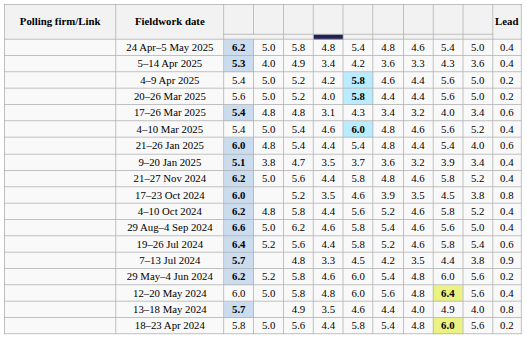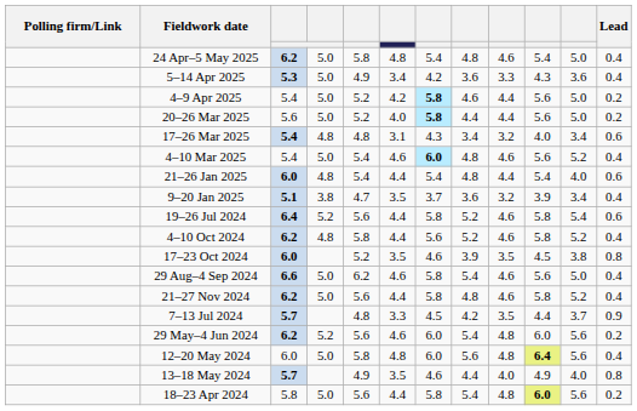5–14 Apr 2025 | column 4: 4.0 -> 5.0
rows swapped: 21–27 Nov 2024 <-> 19–26 Jul 2024
rows swapped: 17–23 Oct 2024 <-> 4–10 Oct 2024
7–13 Jul 2024 | column 11: 3.8 -> 3.7
29 May–4 Jun 2024 | column 5: 5.8 -> 5.6
